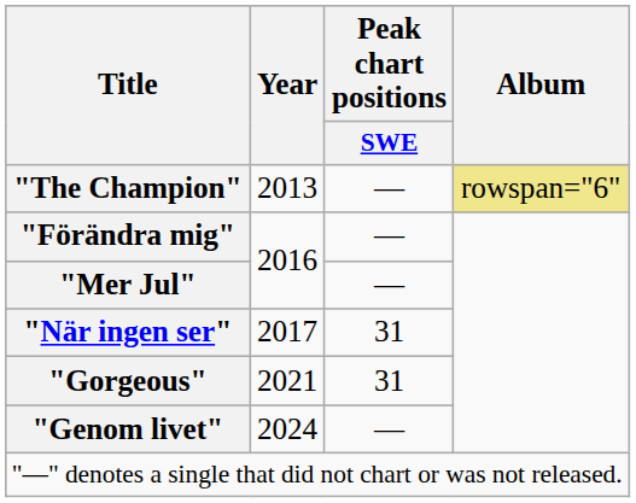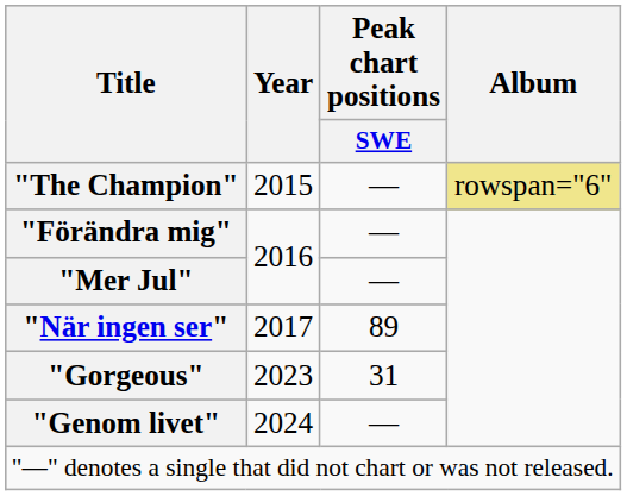"The Champion" | Year: 2013 -> 2015
"När ingen ser" | Peak chart positions / SWE: 31 -> 89
"Gorgeous" | Year: 2021 -> 2023
